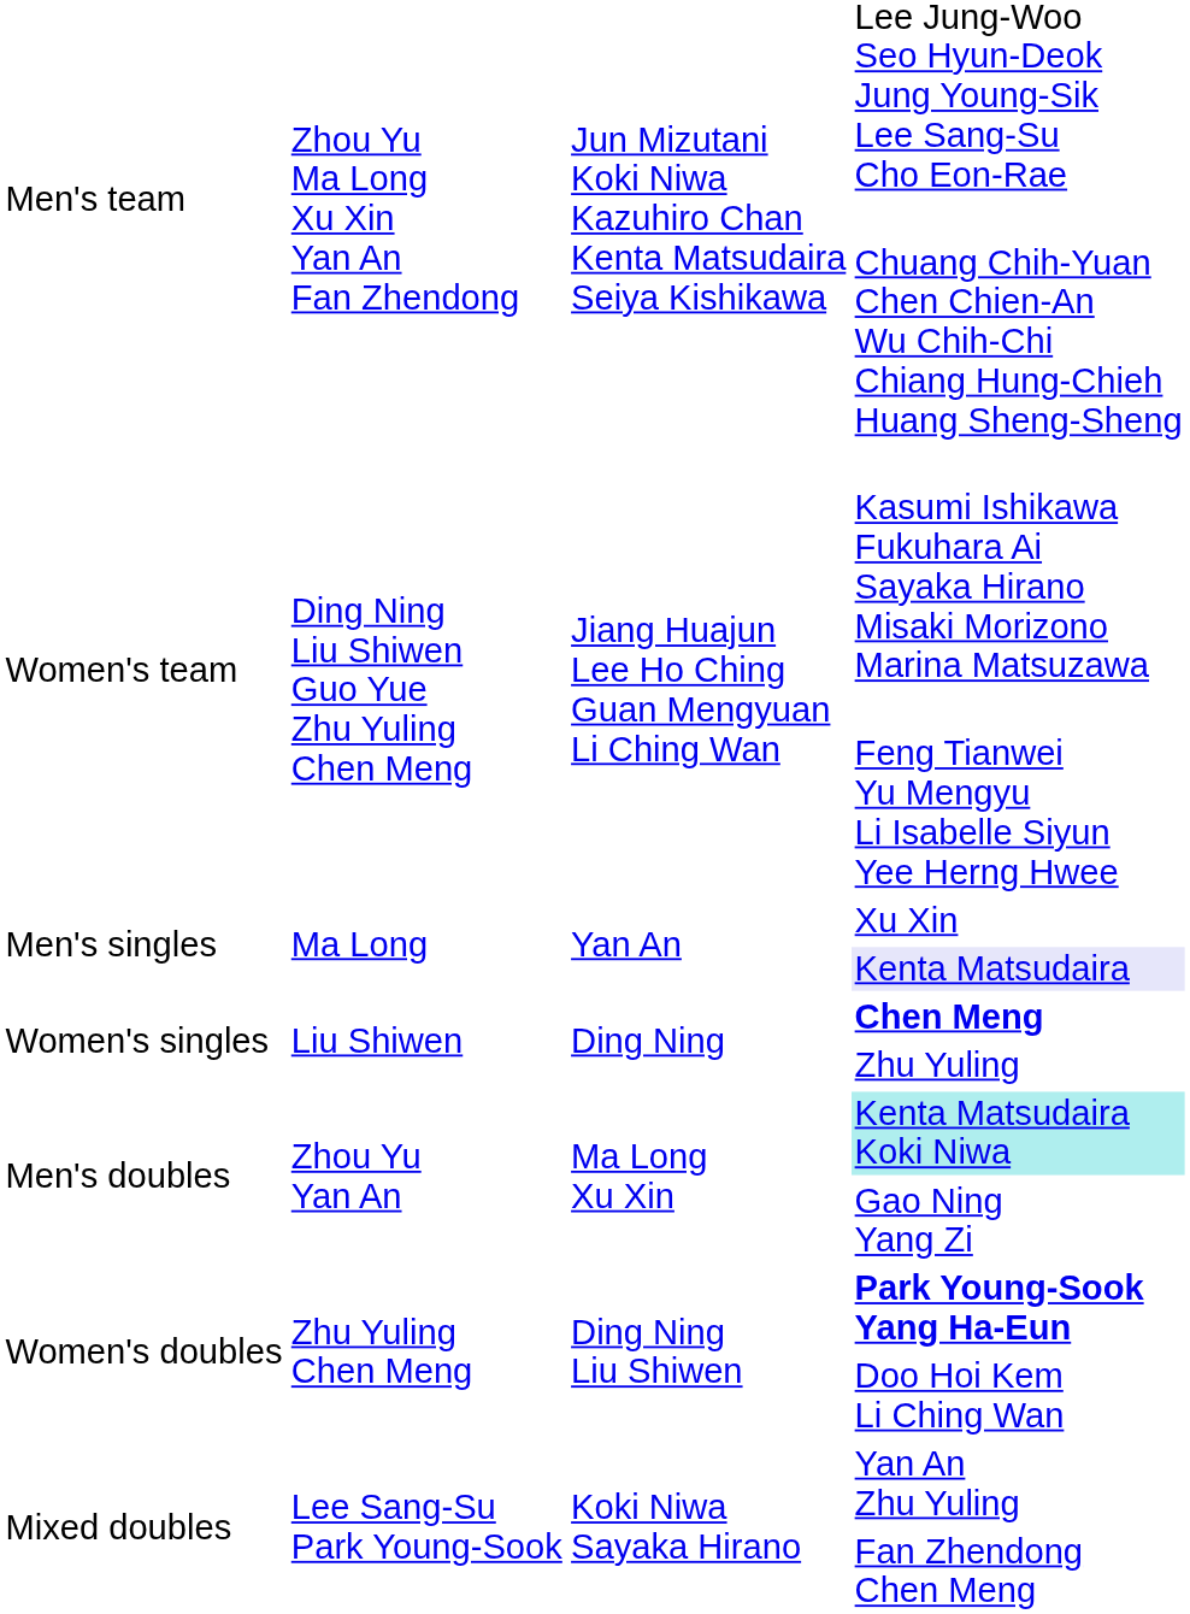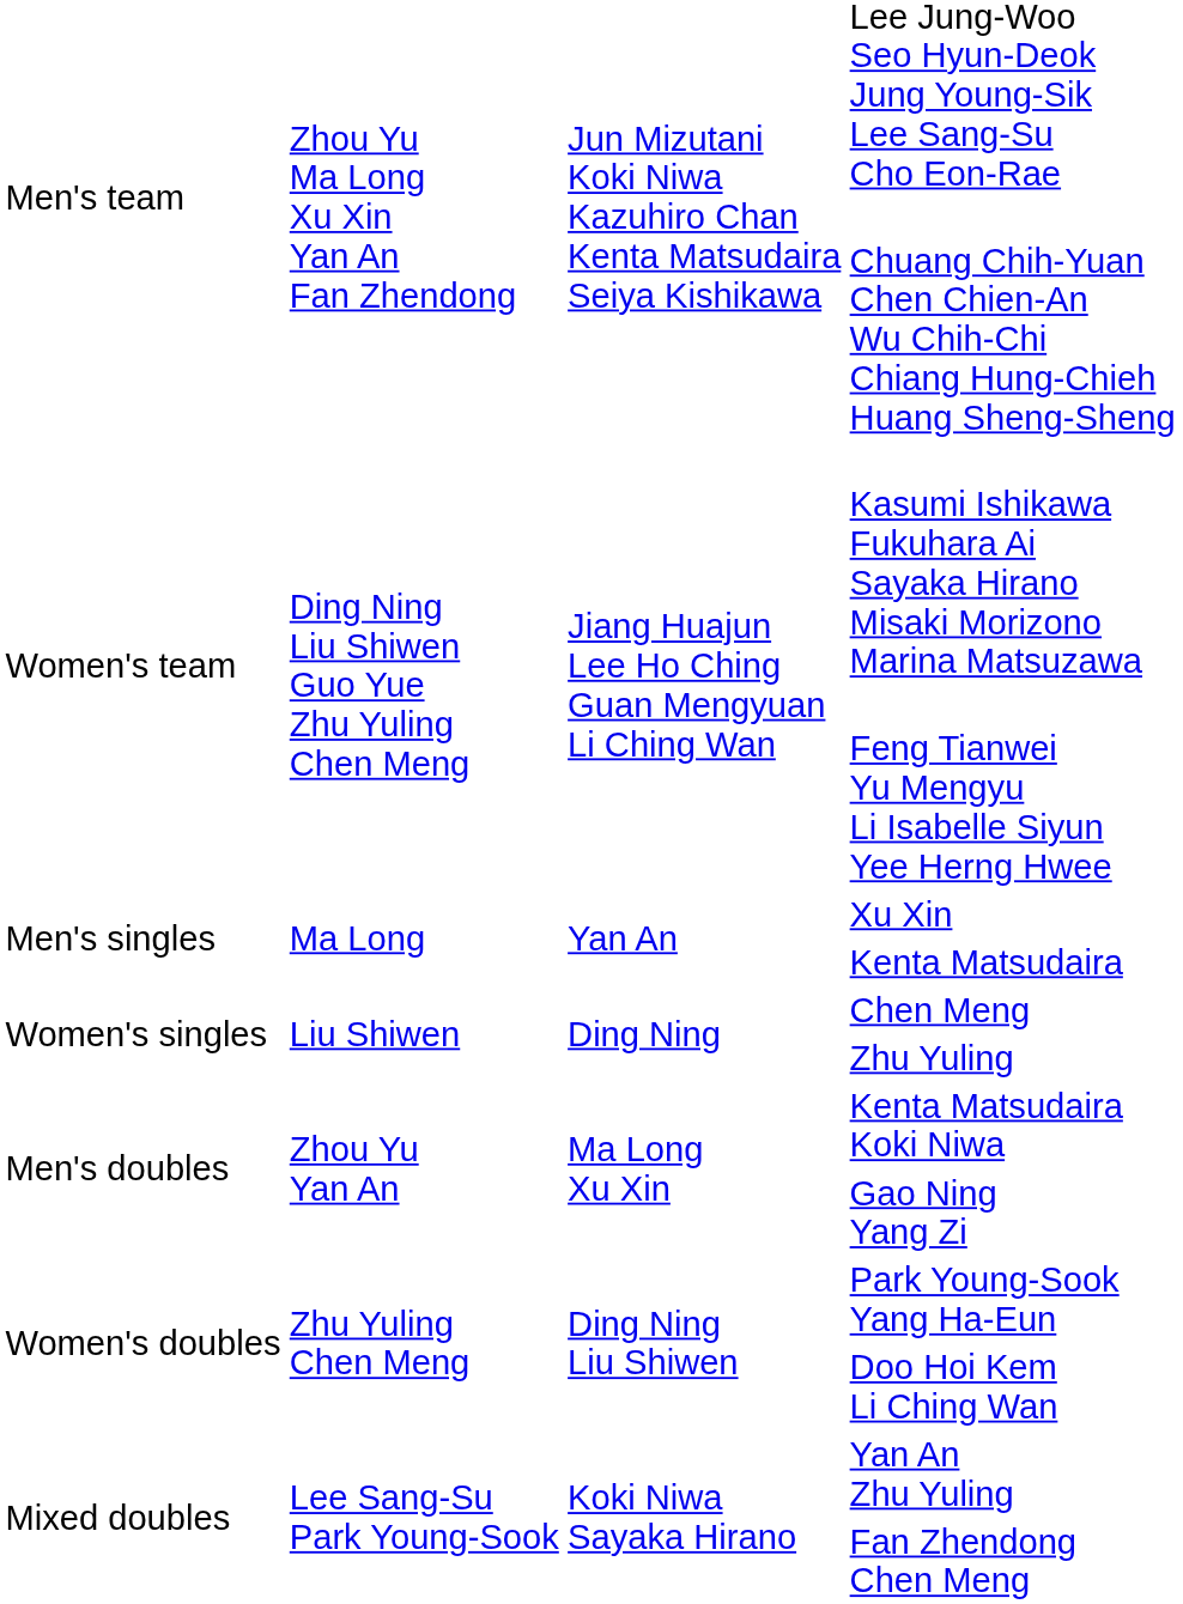Kenta Matsudaira | column 4: lavender background -> no background
Chen Meng | column 4: bold -> normal
Kenta Matsudaira Koki Niwa | column 4: paleturquoise background -> no background
Park Young-Sook Yang Ha-Eun | column 4: bold -> normal
